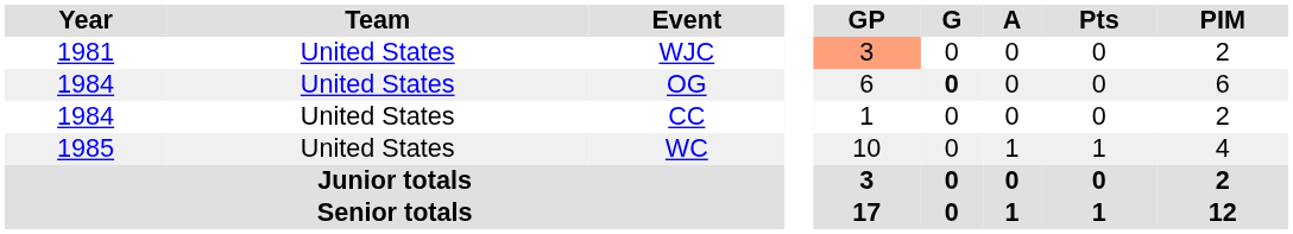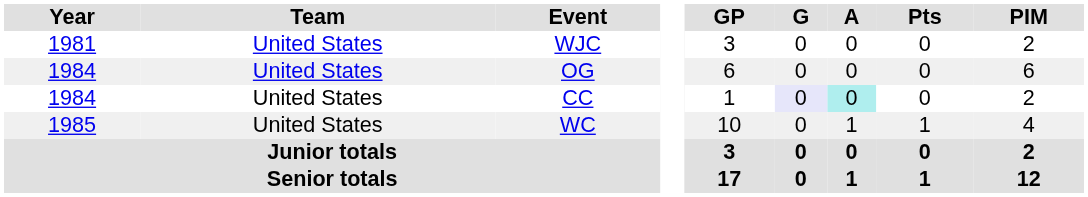WJC | GP: lightsalmon background -> no background
OG | G: bold -> normal
CC | G: no background -> lavender background
CC | A: no background -> paleturquoise background
